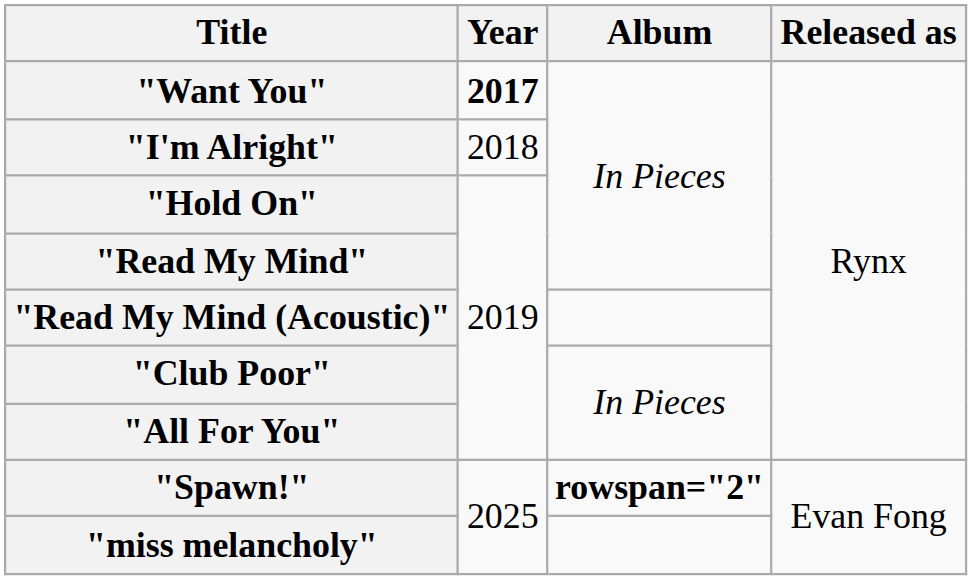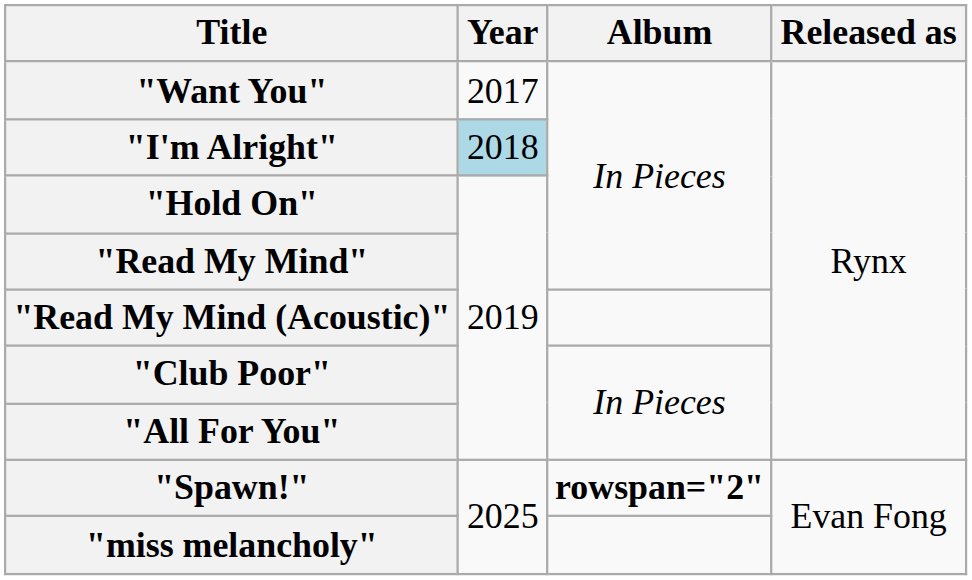"Want You" | Year: bold -> normal
"I'm Alright" | Year: no background -> lightblue background
